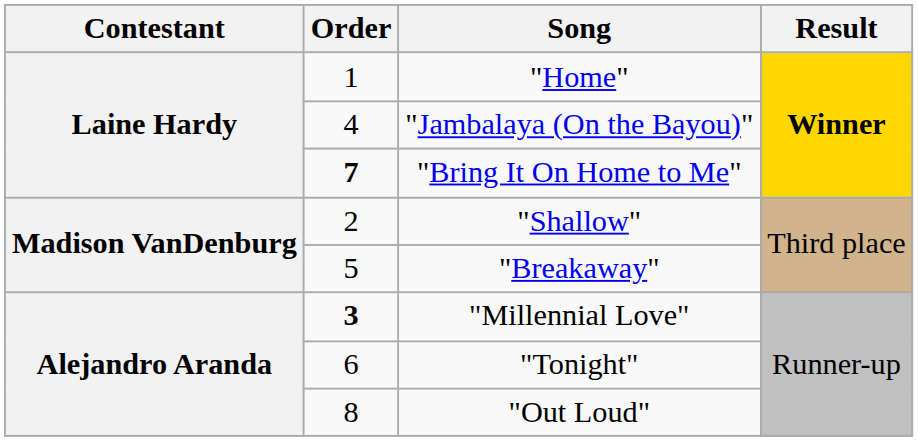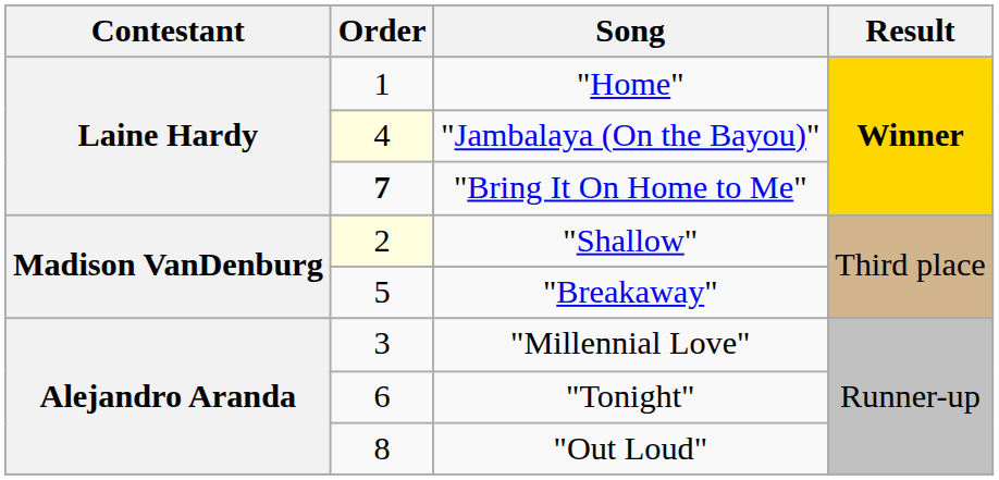"Jambalaya (On the Bayou)" | Order: no background -> lightyellow background
"Shallow" | Order: no background -> lightyellow background
"Millennial Love" | Order: bold -> normal
